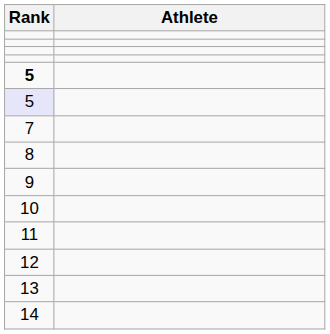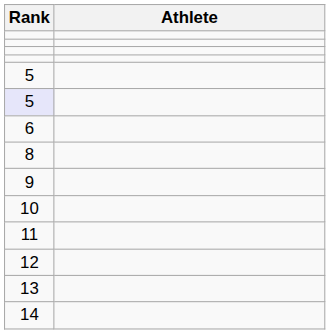row 6 | Rank: bold -> normal
row 8 | Rank: 7 -> 6
